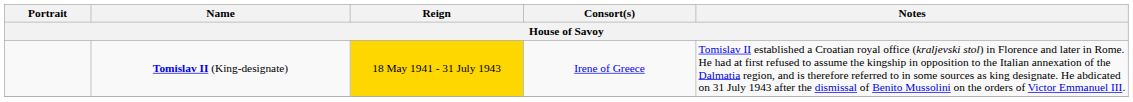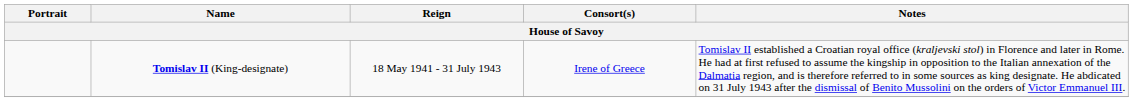Tomislav II (King-designate) | Reign: gold background -> no background
